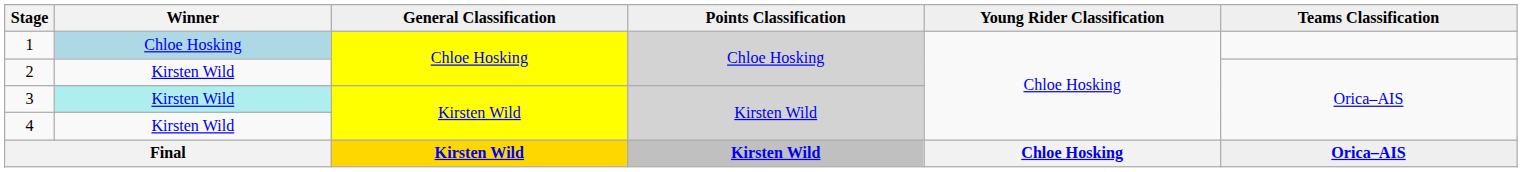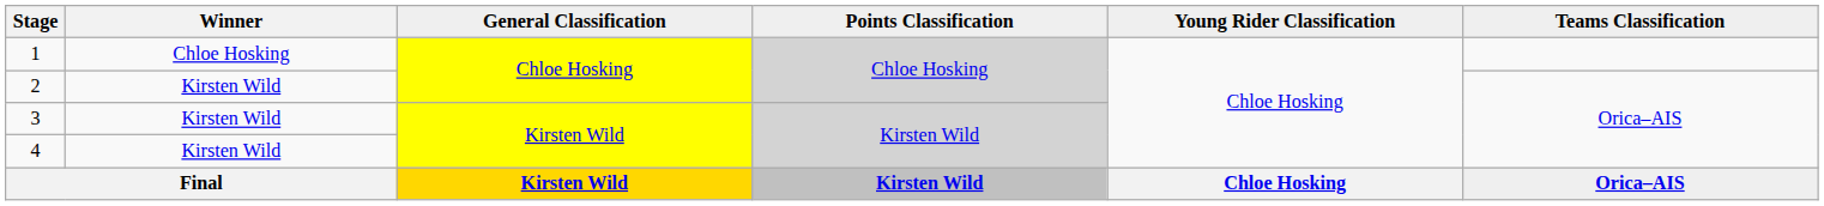1 | Winner: lightblue background -> no background
3 | Winner: paleturquoise background -> no background
